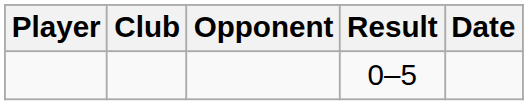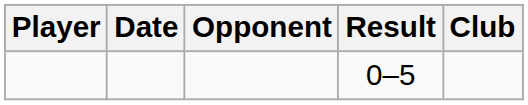columns swapped: Club <-> Date
